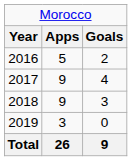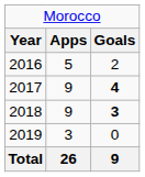2017 | column 3: normal -> bold
2018 | column 3: normal -> bold
